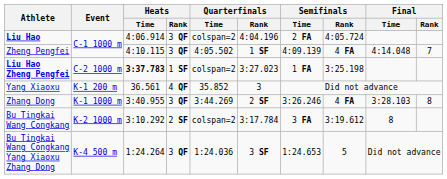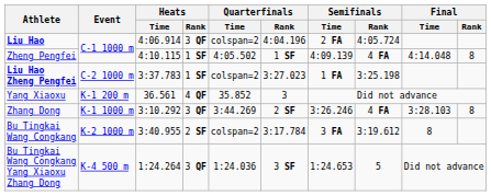Zheng Pengfei | Heats / Rank: 3 QF -> 1 SF
Zheng Pengfei | Final / Rank: 7 -> 8
Liu Hao Zheng Pengfei | Heats / Time: bold -> normal
Zhang Dong | Heats / Time: 3:40.955 -> 3:10.292
Bu Tingkai Wang Congkang | Heats / Time: 3:10.292 -> 3:40.955
